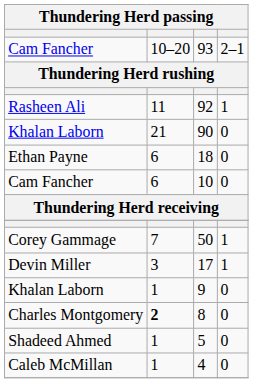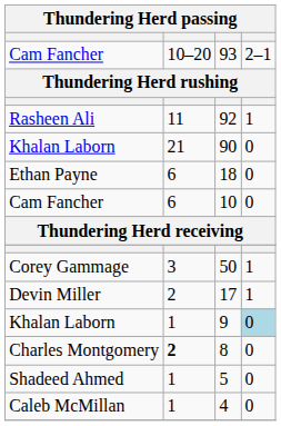50 | column 2: 7 -> 3
17 | column 2: 3 -> 2
9 | column 4: no background -> lightblue background
